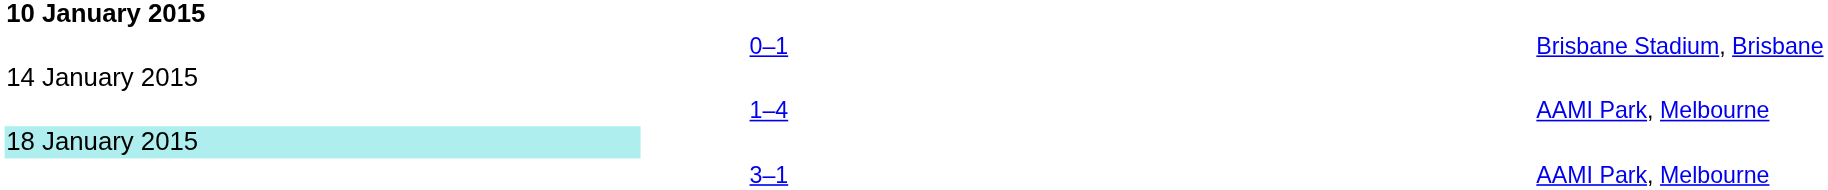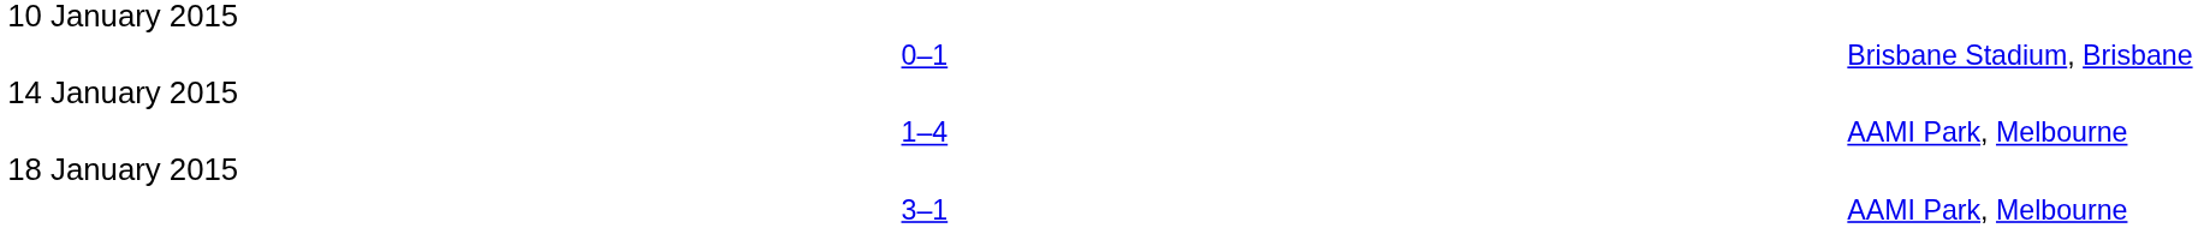10 January 2015 | column 1: bold -> normal
18 January 2015 | column 1: paleturquoise background -> no background
